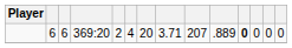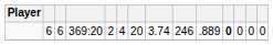row 2 | column 8: 3.71 -> 3.74
row 2 | column 9: 207 -> 246
